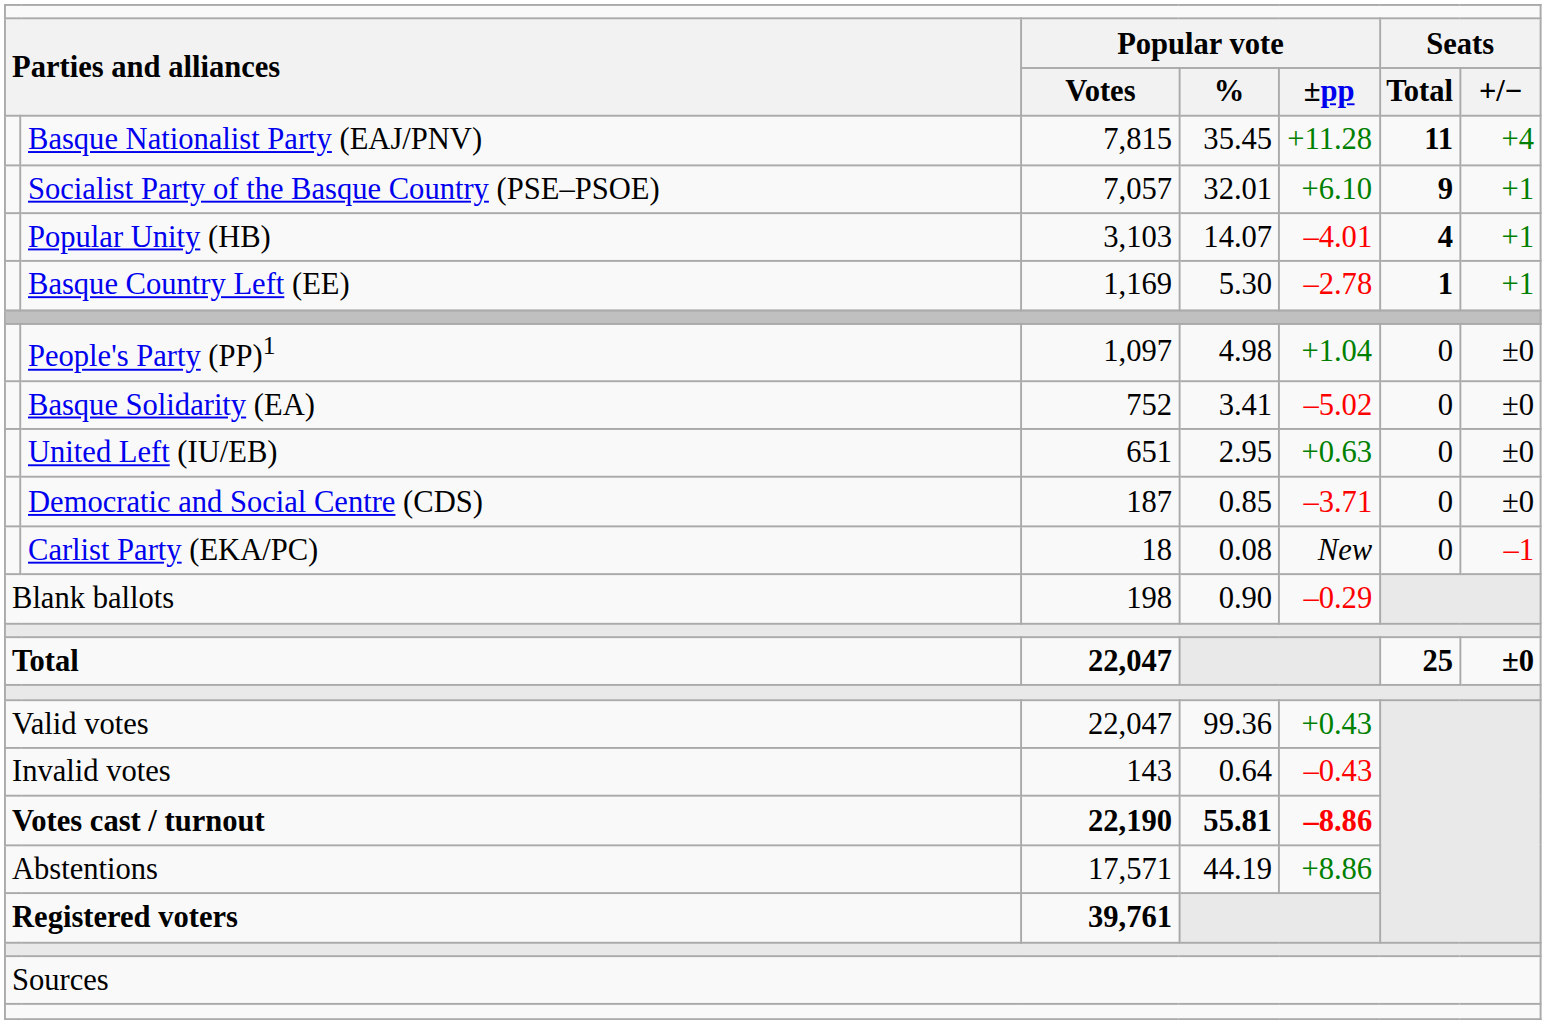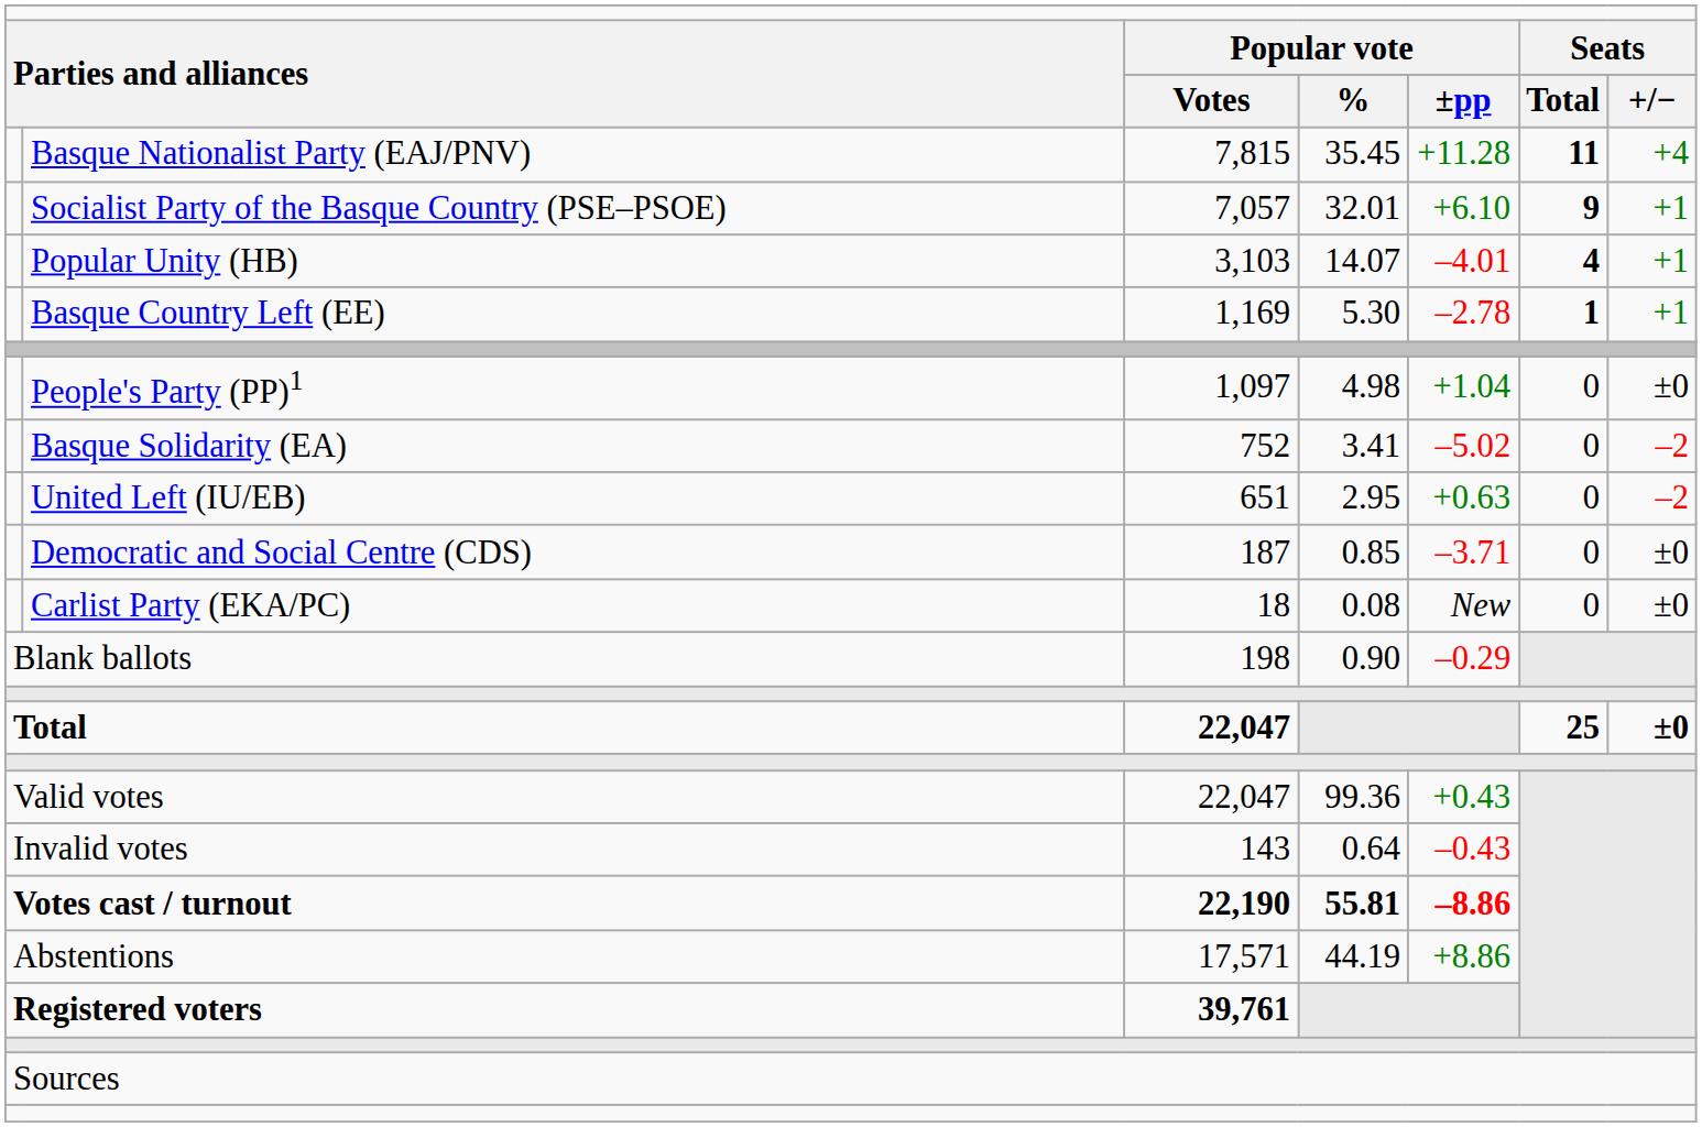Basque Solidarity (EA) | column 7: ±0 -> –2
United Left (IU/EB) | column 7: ±0 -> –2
Carlist Party (EKA/PC) | column 7: –1 -> ±0
